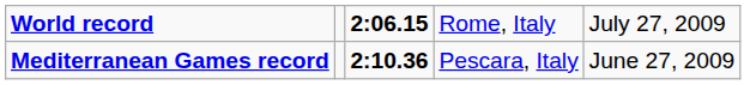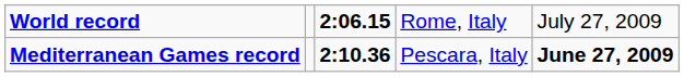Mediterranean Games record | column 5: normal -> bold
